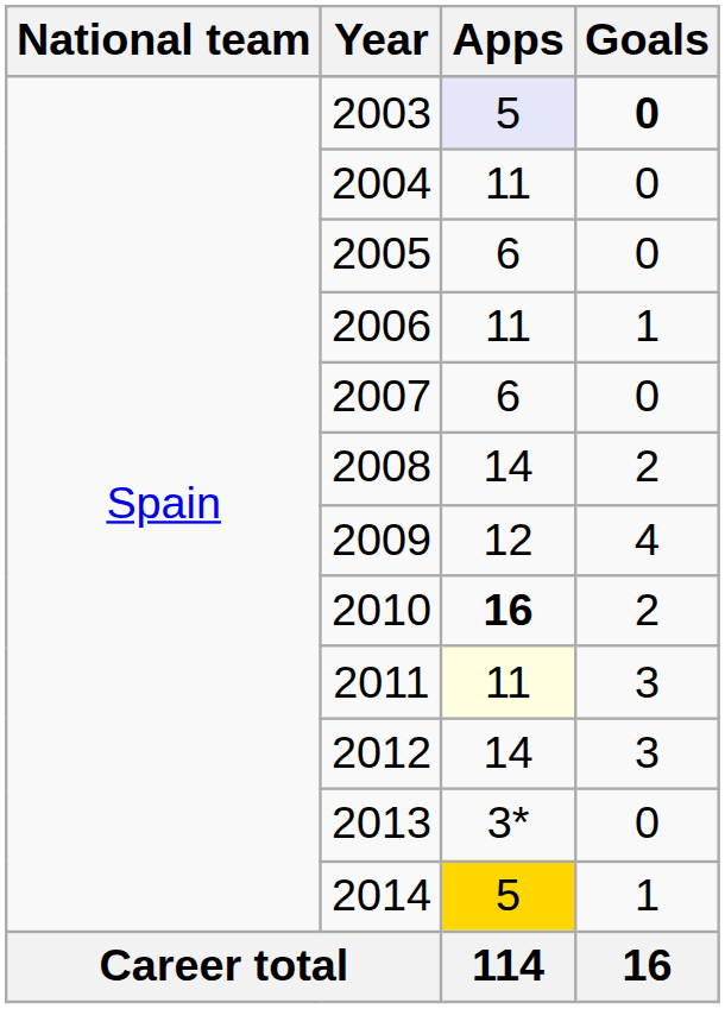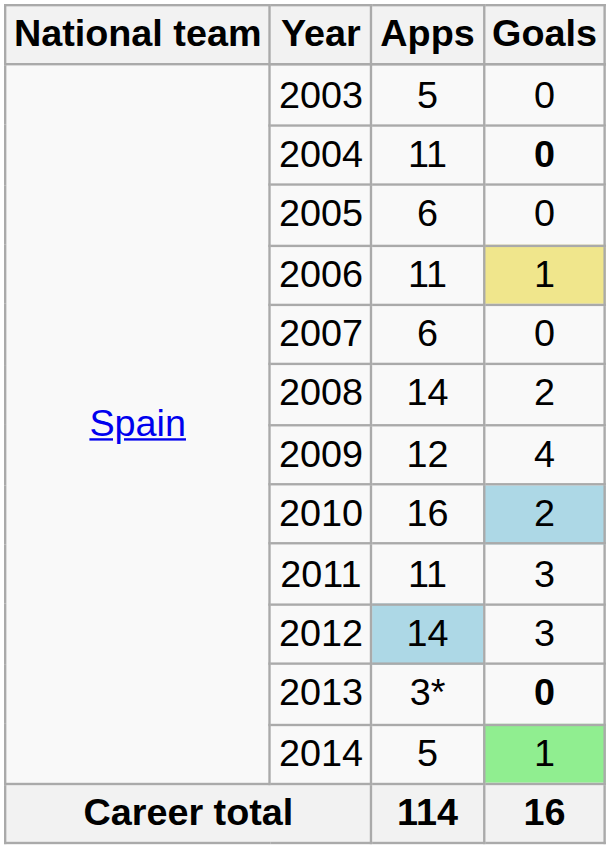2003 | Apps: lavender background -> no background
2003 | Goals: bold -> normal
2004 | Goals: normal -> bold
2006 | Goals: no background -> khaki background
2010 | Apps: bold -> normal
2010 | Goals: no background -> lightblue background
2011 | Apps: lightyellow background -> no background
2012 | Apps: no background -> lightblue background
2013 | Goals: normal -> bold
2014 | Apps: gold background -> no background
2014 | Goals: no background -> lightgreen background
